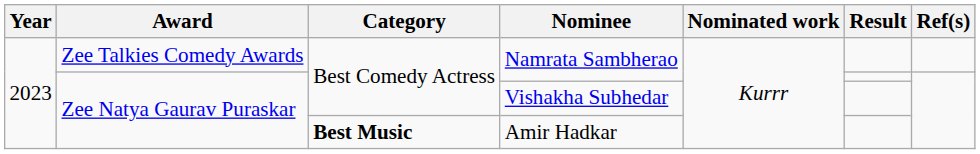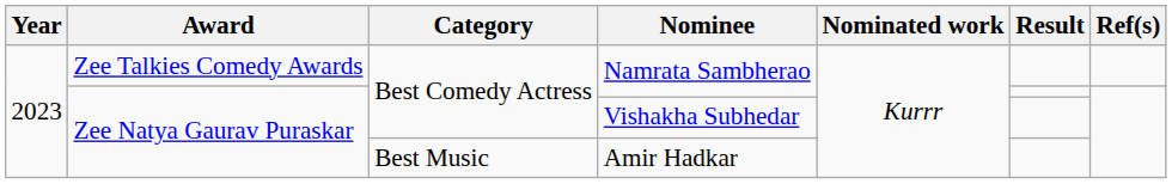Amir Hadkar | Category: bold -> normal
